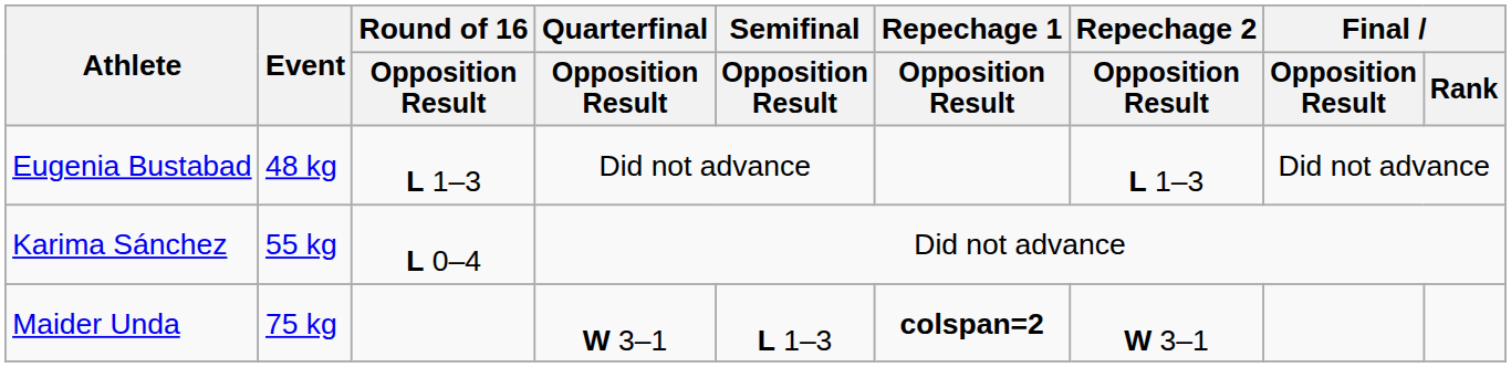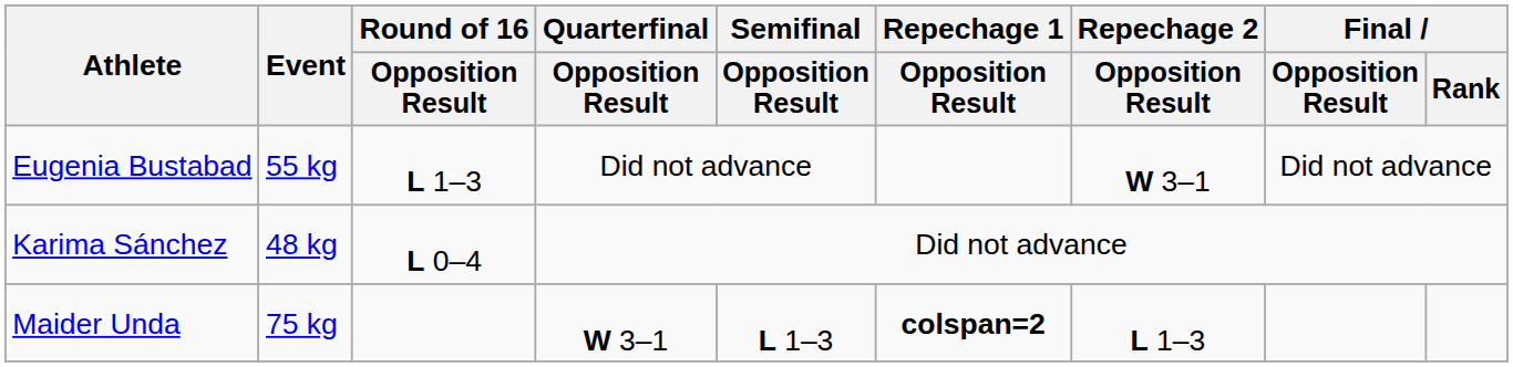Eugenia Bustabad | Event: 48 kg -> 55 kg
Eugenia Bustabad | Repechage 2 / Opposition Result: L 1–3 -> W 3–1
Karima Sánchez | Event: 55 kg -> 48 kg
Maider Unda | Repechage 2 / Opposition Result: W 3–1 -> L 1–3
